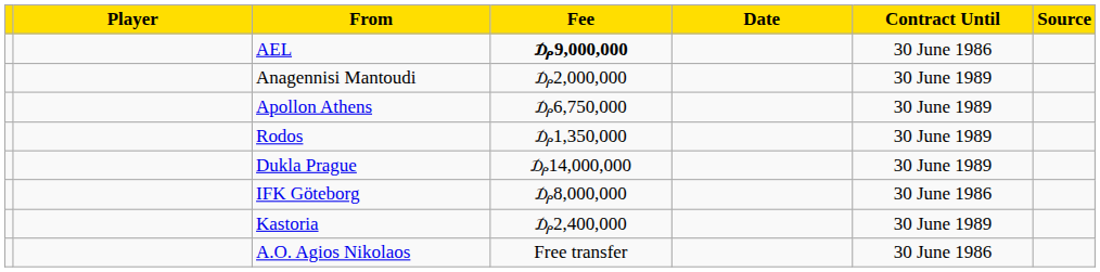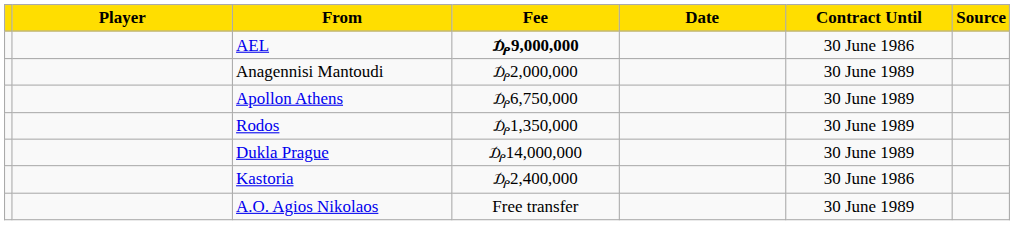- row: IFK Göteborg | ₯8,000,000 | 30 June 1986
Kastoria | Contract Until: 30 June 1989 -> 30 June 1986
A.O. Agios Nikolaos | Contract Until: 30 June 1986 -> 30 June 1989
